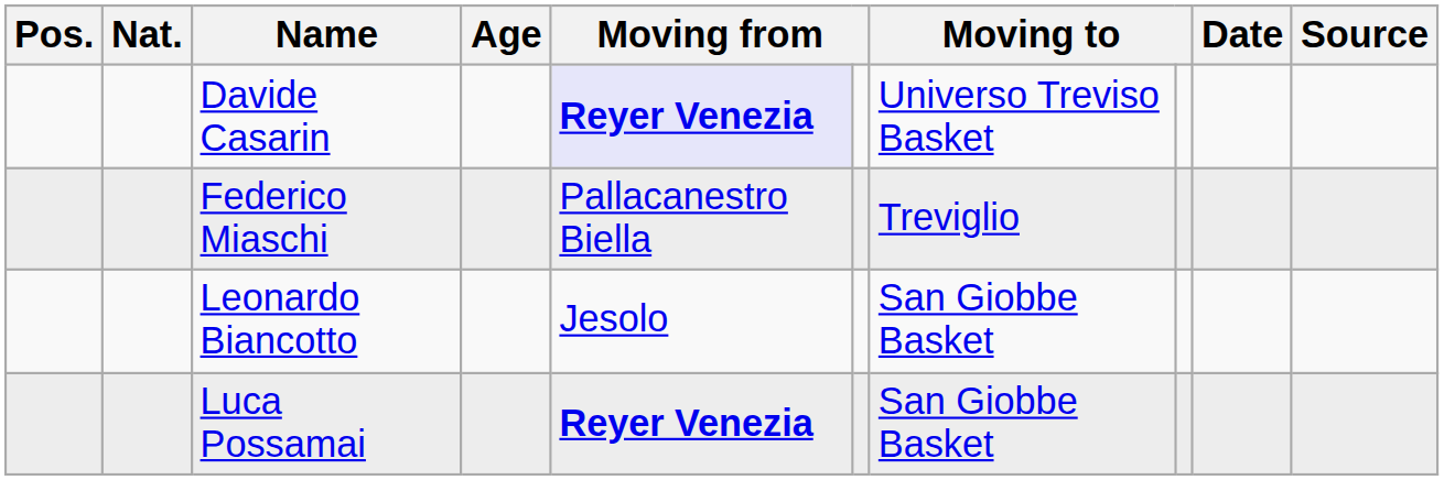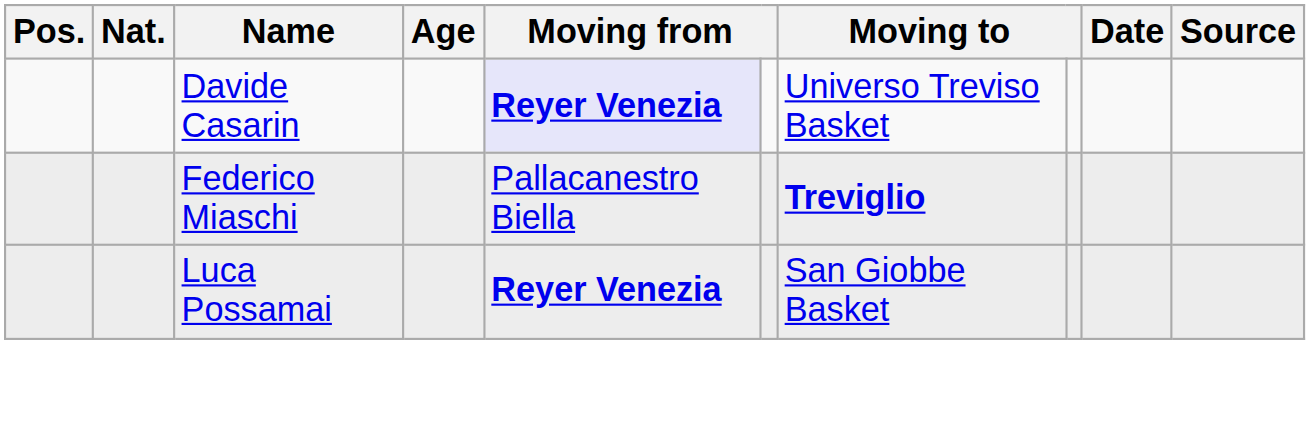Federico Miaschi | column 7: normal -> bold
- row: Leonardo Biancotto | Jesolo | San Giobbe Basket
